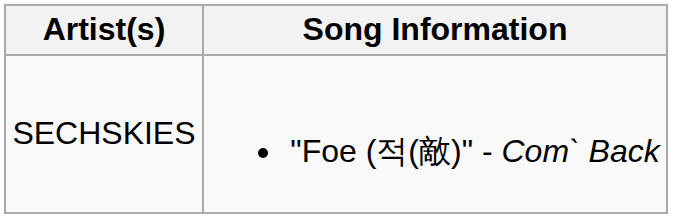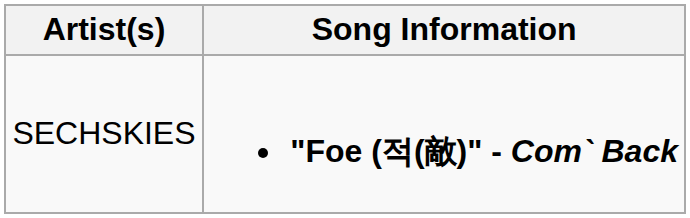SECHSKIES | Song Information: normal -> bold
